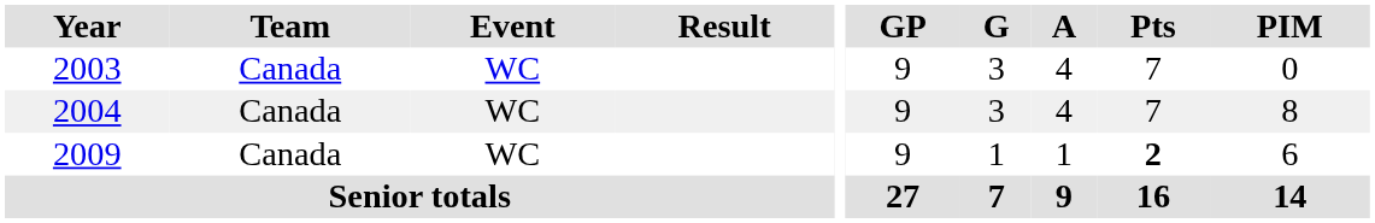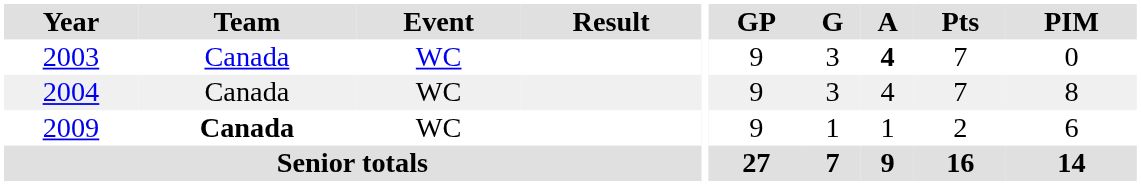2003 | A: normal -> bold
2009 | Team: normal -> bold
2009 | Pts: bold -> normal
